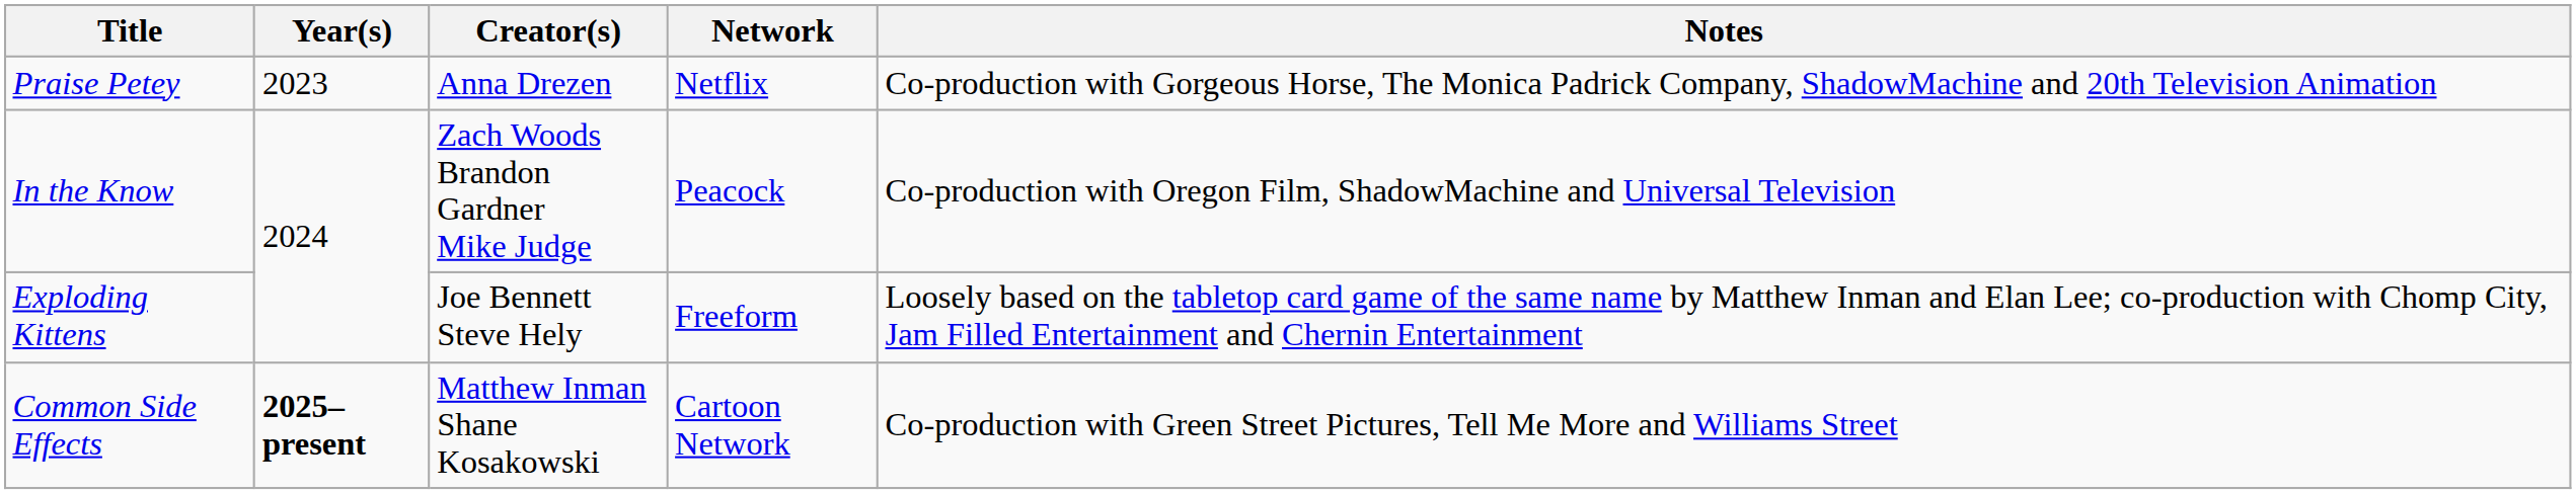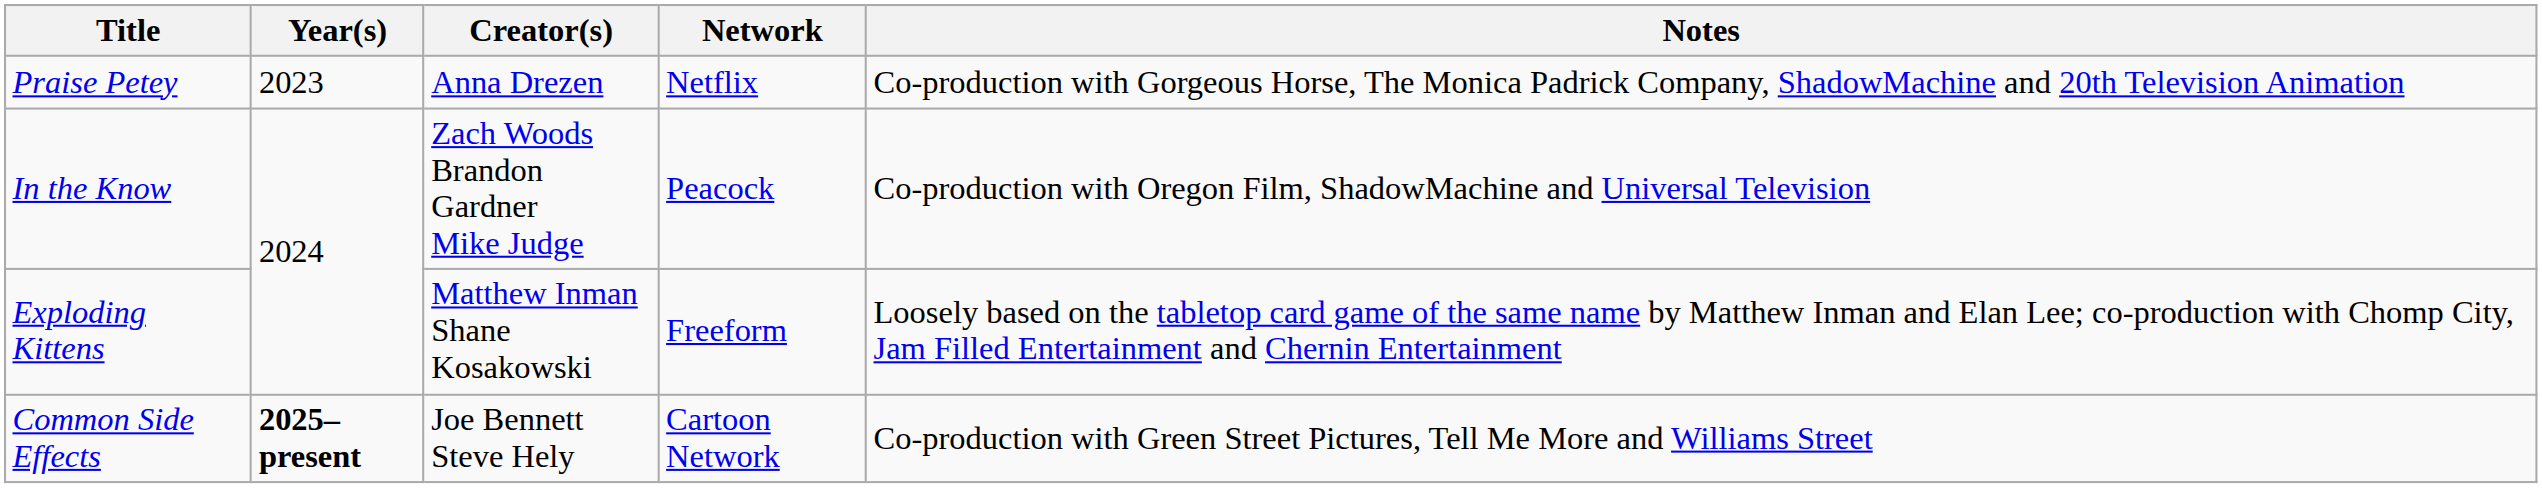Exploding Kittens | Creator(s): Joe Bennett Steve Hely -> Matthew Inman Shane Kosakowski
Common Side Effects | Creator(s): Matthew Inman Shane Kosakowski -> Joe Bennett Steve Hely
